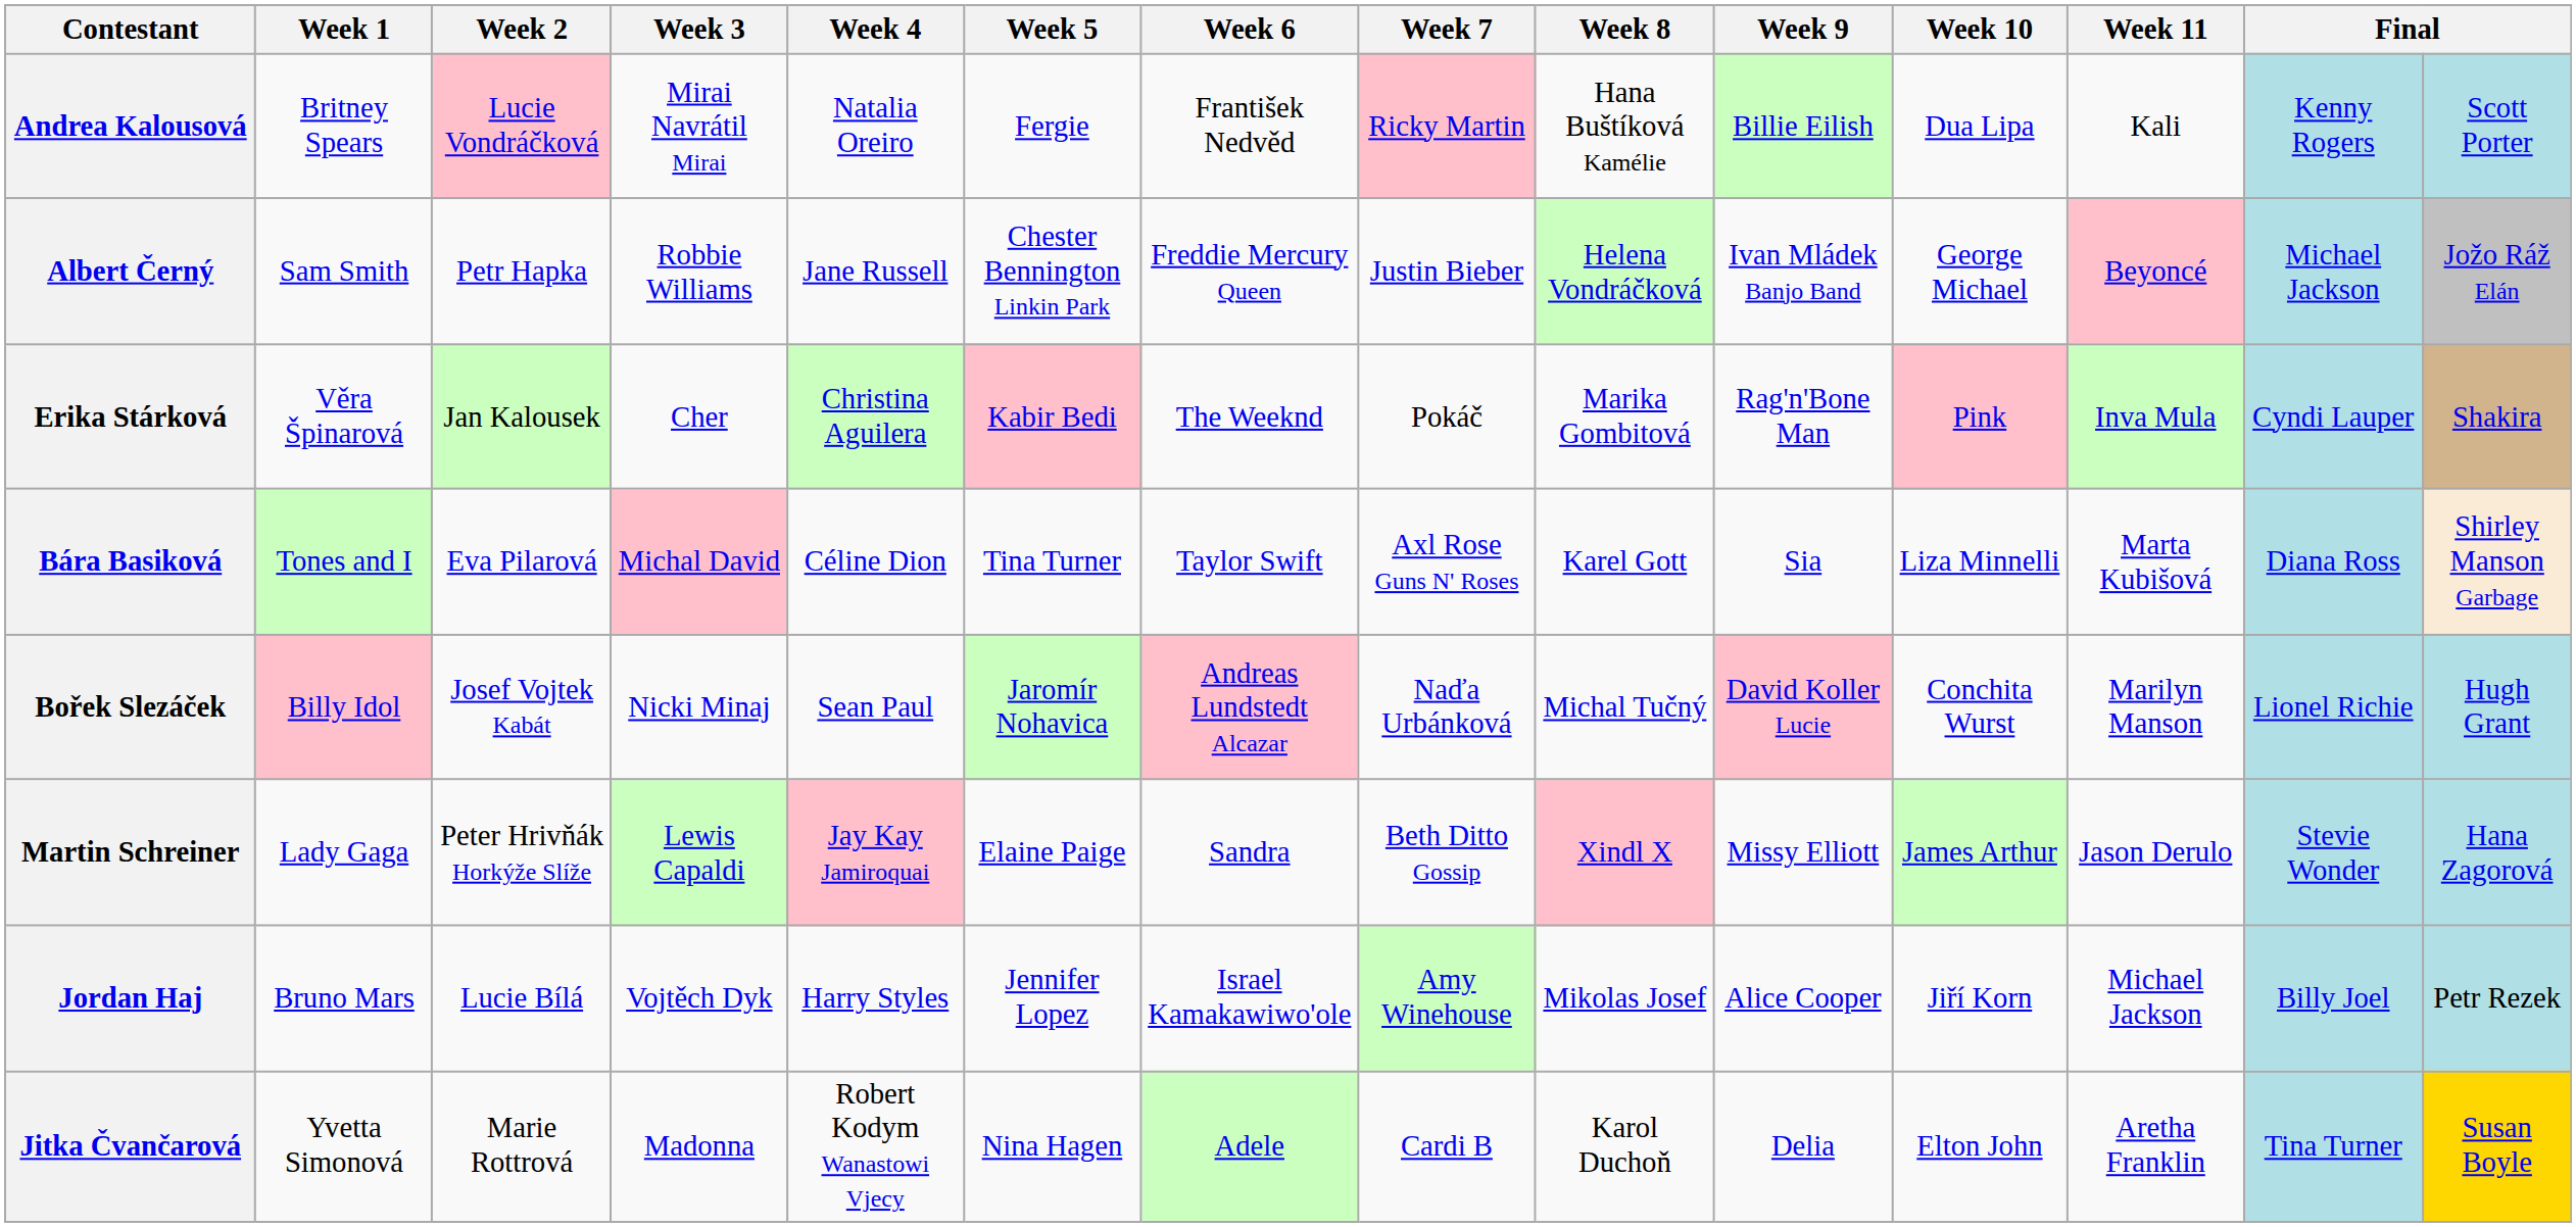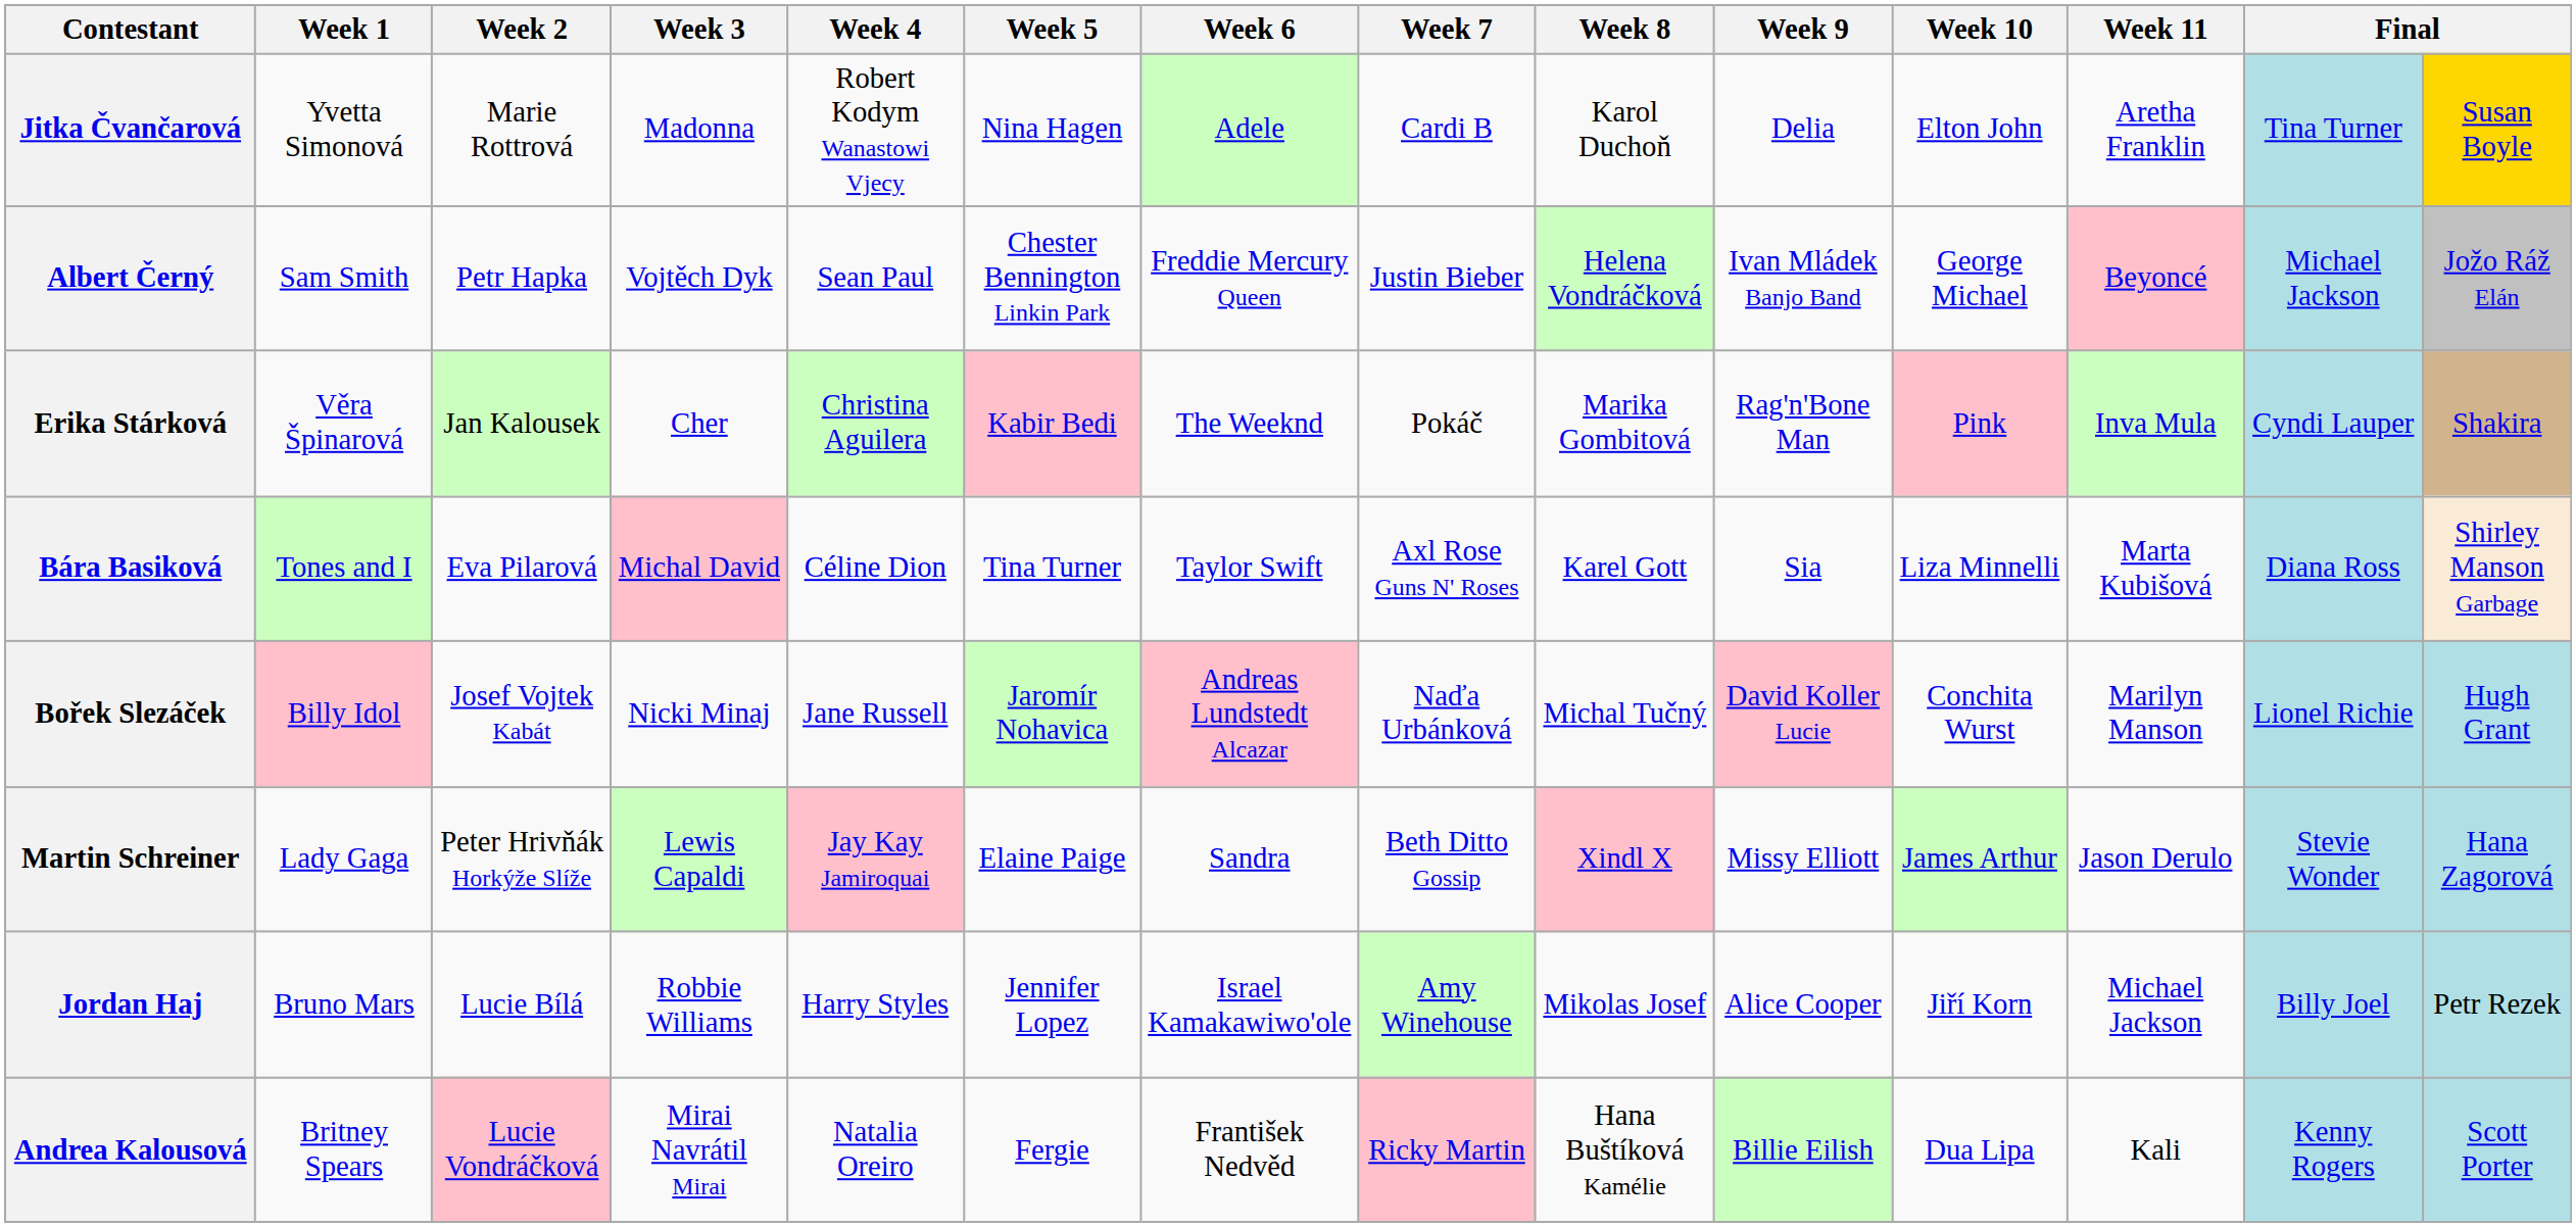rows swapped: Jitka Čvančarová <-> Andrea Kalousová
Albert Černý | Week 3: Robbie Williams -> Vojtěch Dyk
Albert Černý | Week 4: Jane Russell -> Sean Paul
Bořek Slezáček | Week 4: Sean Paul -> Jane Russell
Jordan Haj | Week 3: Vojtěch Dyk -> Robbie Williams
